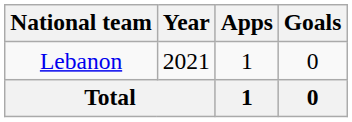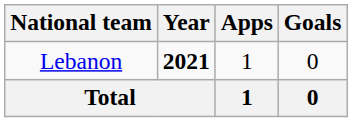Lebanon | Year: normal -> bold
